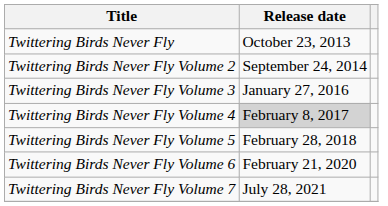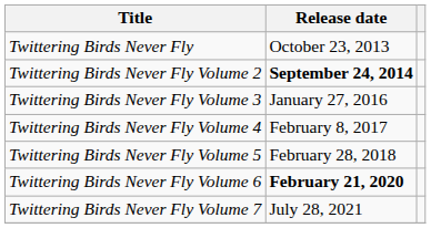Twittering Birds Never Fly Volume 2 | Release date: normal -> bold
Twittering Birds Never Fly Volume 4 | Release date: lightgrey background -> no background
Twittering Birds Never Fly Volume 6 | Release date: normal -> bold
